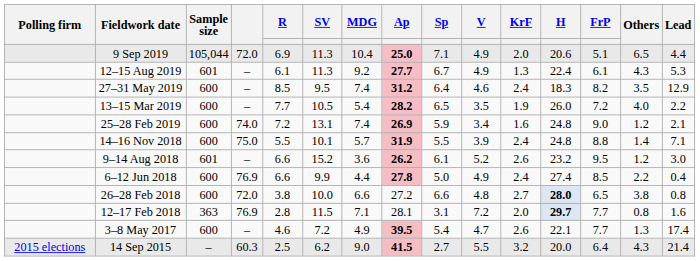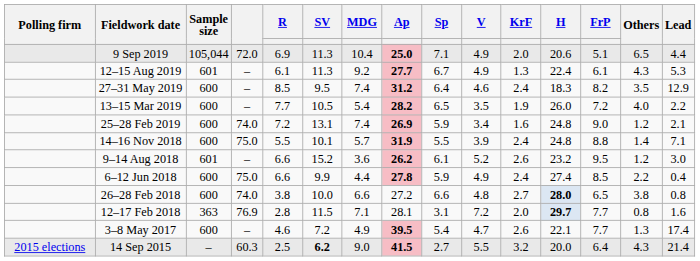6–12 Jun 2018 | column 4: 76.9 -> 75.0
6–12 Jun 2018 | Sp: 5.0 -> 5.9
26–28 Feb 2018 | column 4: 72.0 -> 74.0
14 Sep 2015 | SV: normal -> bold
